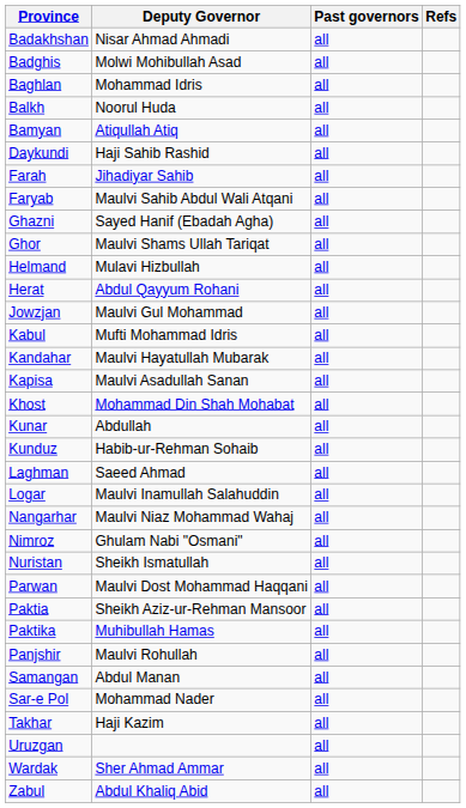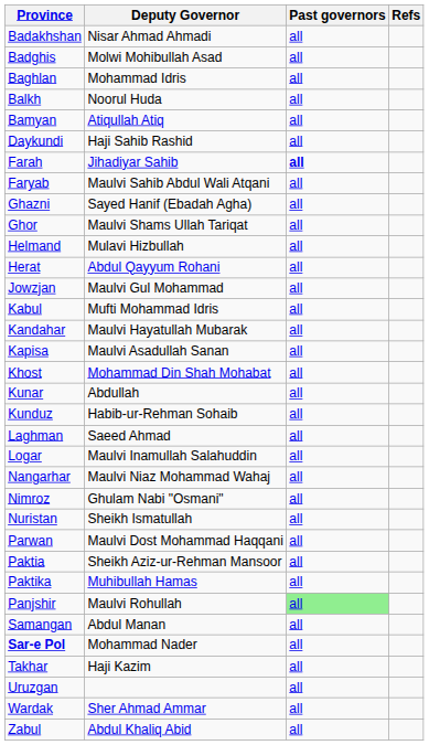row 8 | Past governors: normal -> bold
row 29 | Past governors: no background -> lightgreen background
row 31 | Province: normal -> bold
